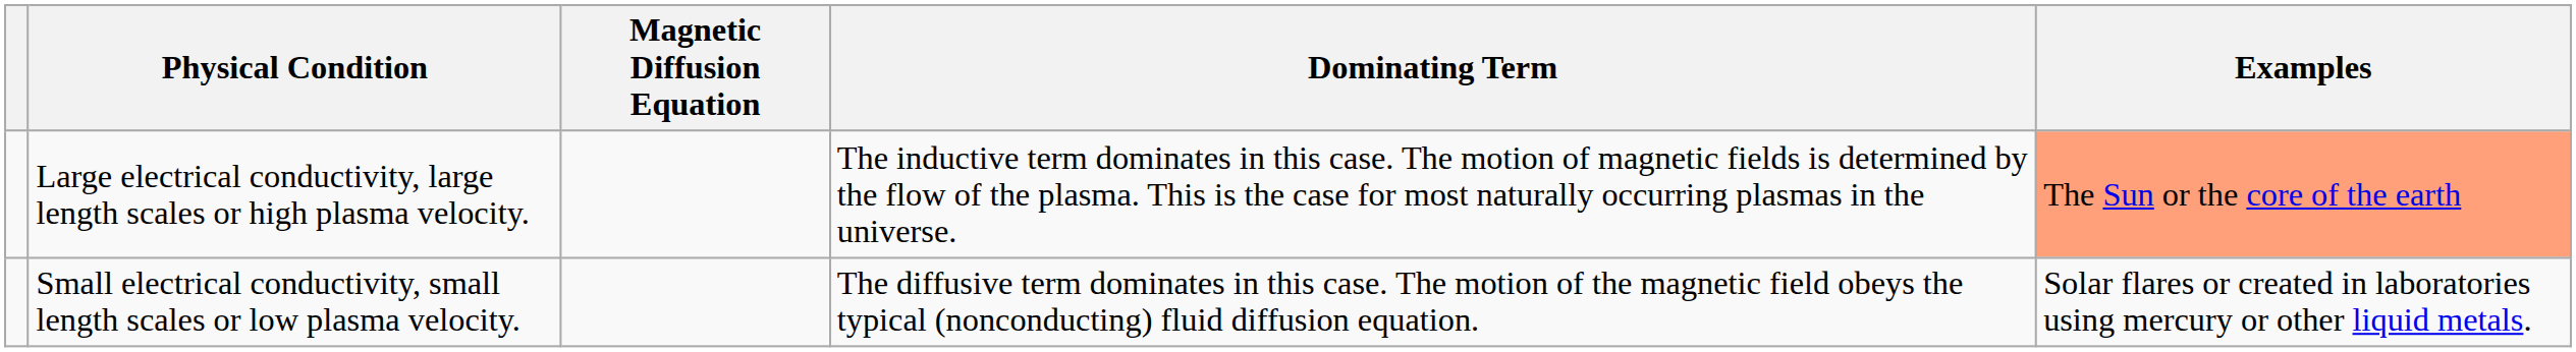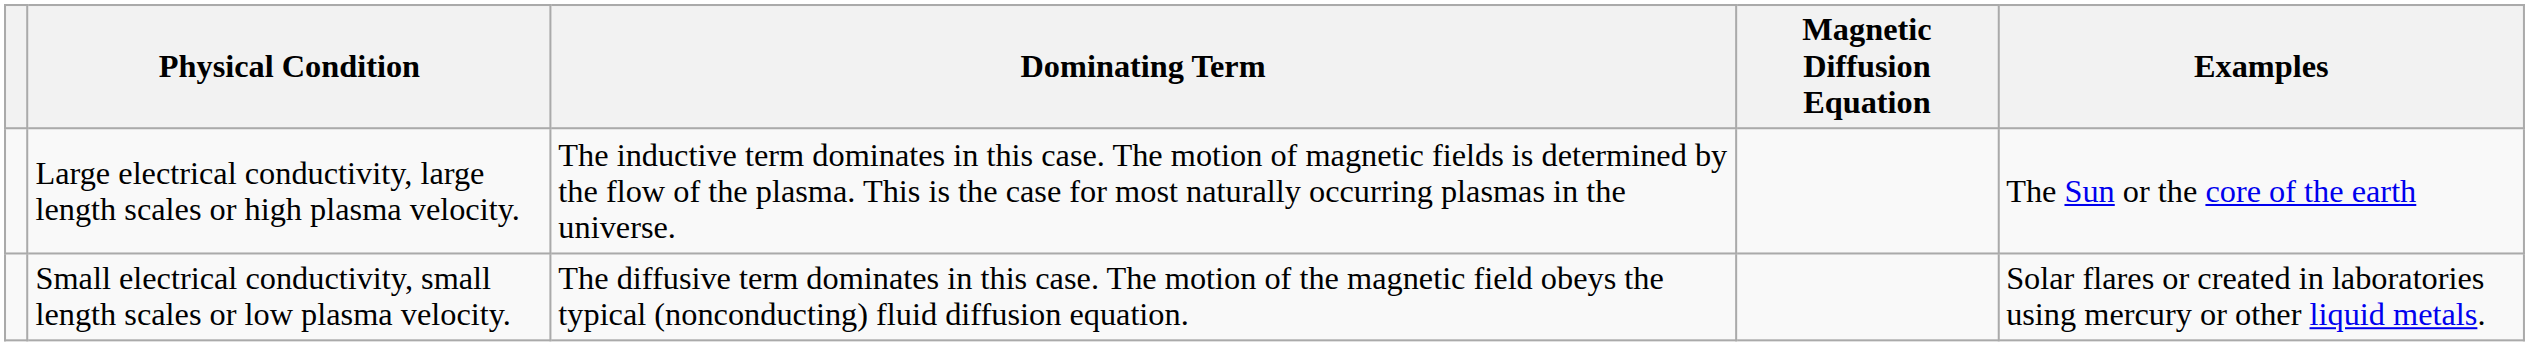columns swapped: Dominating Term <-> Magnetic Diffusion Equation
row 2 | Examples: lightsalmon background -> no background
